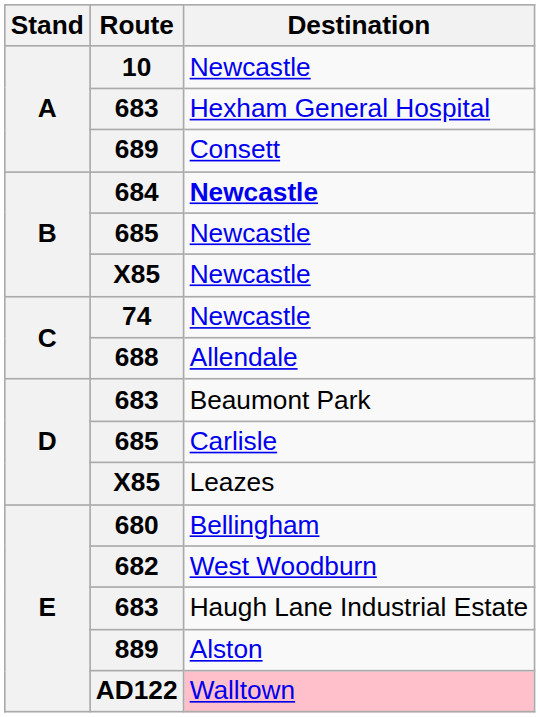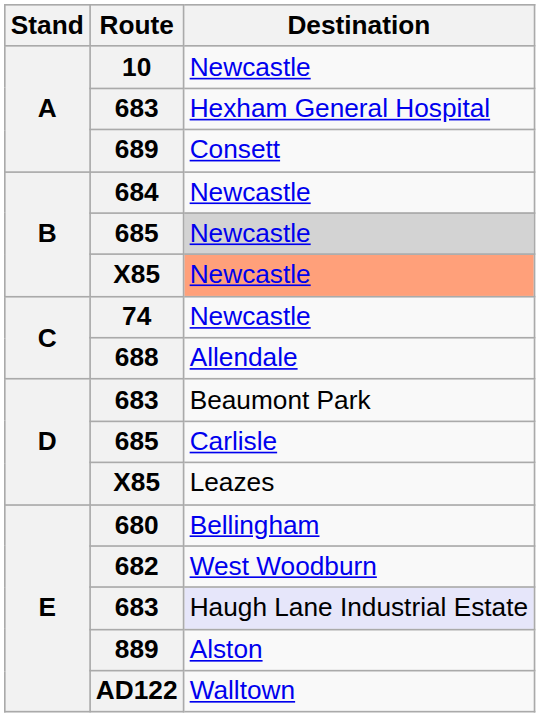684 | Destination: bold -> normal
685 / Newcastle | Destination: no background -> lightgrey background
X85 / Newcastle | Destination: no background -> lightsalmon background
683 / Haugh Lane Industrial Estate | Destination: no background -> lavender background
AD122 | Destination: pink background -> no background
